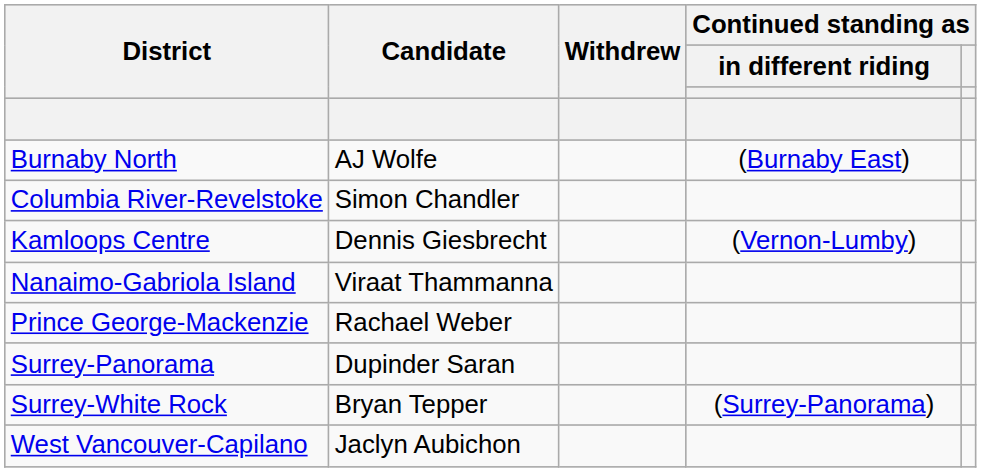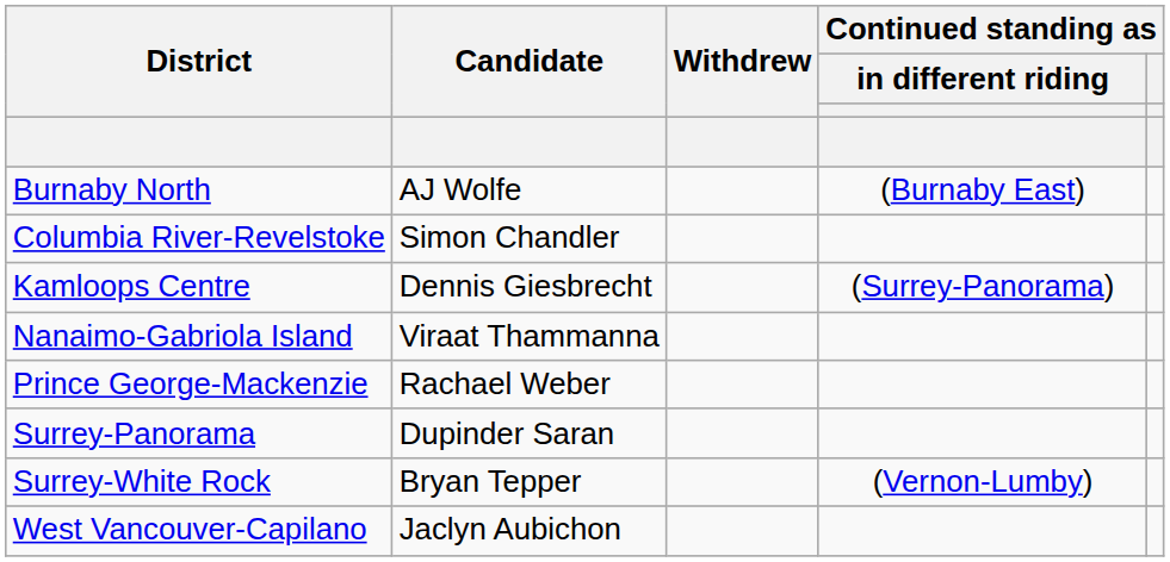Kamloops Centre | Continued standing as / in different riding: (Vernon-Lumby) -> (Surrey-Panorama)
Surrey-White Rock | Continued standing as / in different riding: (Surrey-Panorama) -> (Vernon-Lumby)
